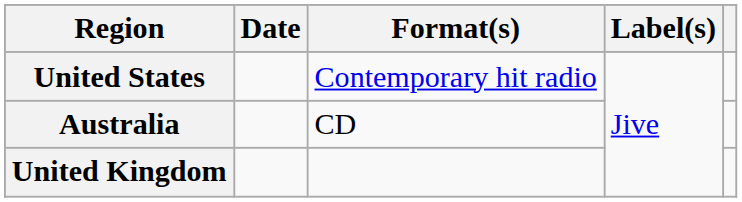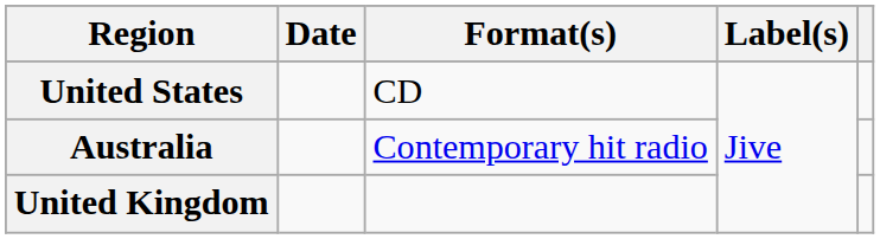United States | Format(s): Contemporary hit radio -> CD
Australia | Format(s): CD -> Contemporary hit radio
